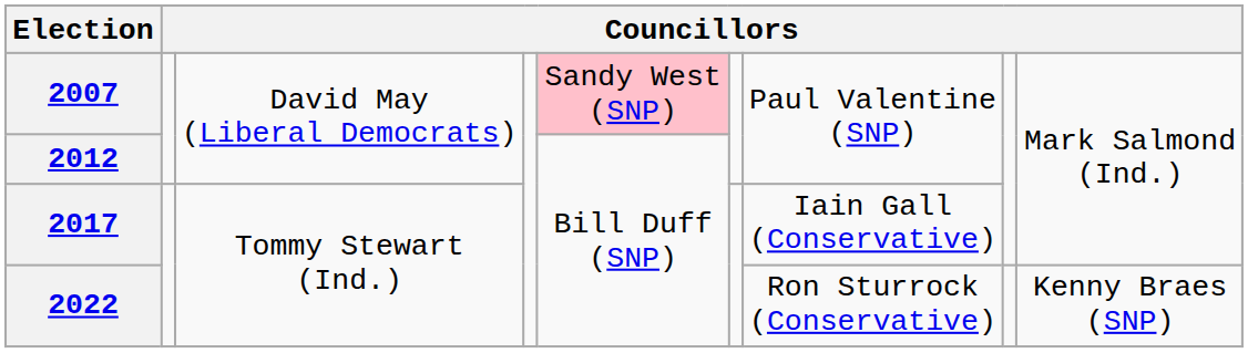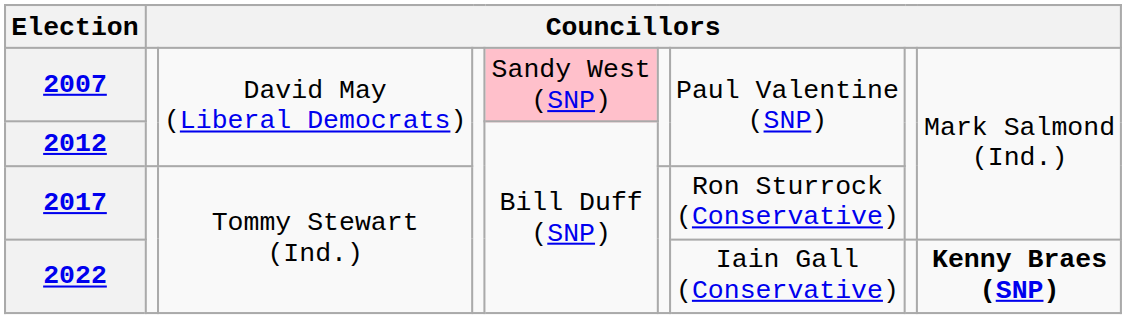2017 | column 7: Iain Gall (Conservative) -> Ron Sturrock (Conservative)
2022 | column 7: Ron Sturrock (Conservative) -> Iain Gall (Conservative)
2022 | column 9: normal -> bold
